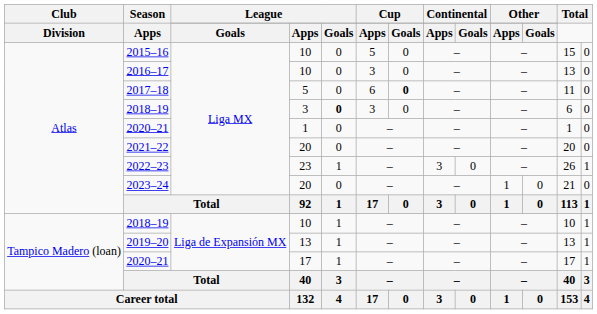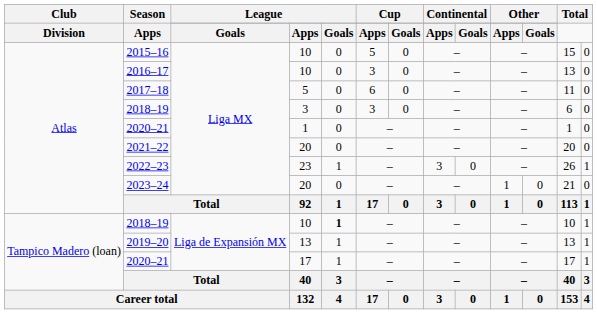2017–18 | column 7: bold -> normal
2018–19 / 3 | column 5: bold -> normal
2018–19 / 10 | column 5: normal -> bold
